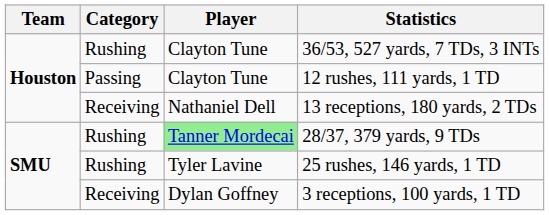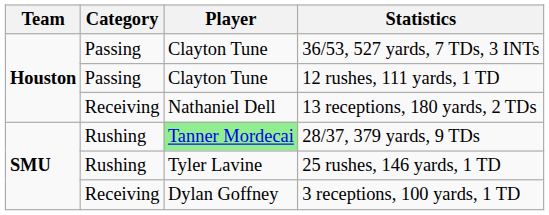36/53, 527 yards, 7 TDs, 3 INTs | Category: Rushing -> Passing
